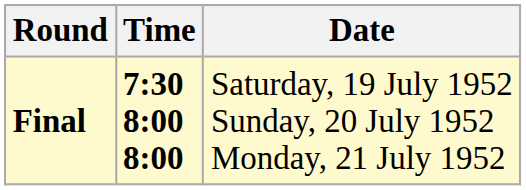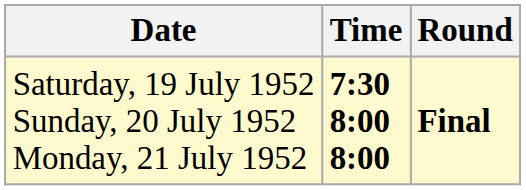columns swapped: Date <-> Round
